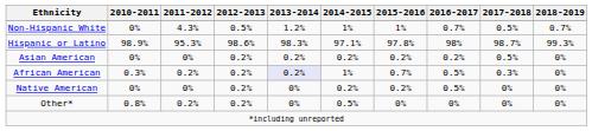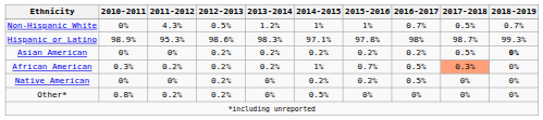Asian American | 2018-2019: normal -> bold
African American | 2013-2014: lavender background -> no background
African American | 2017-2018: no background -> lightsalmon background
